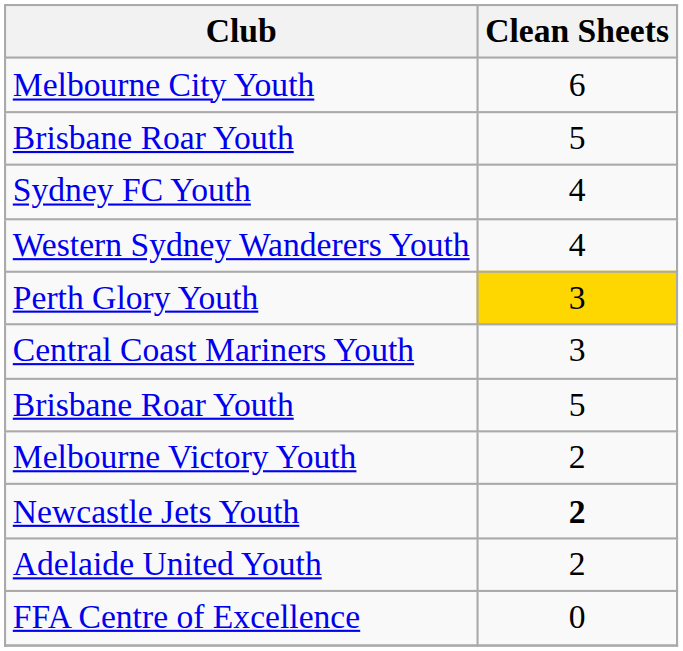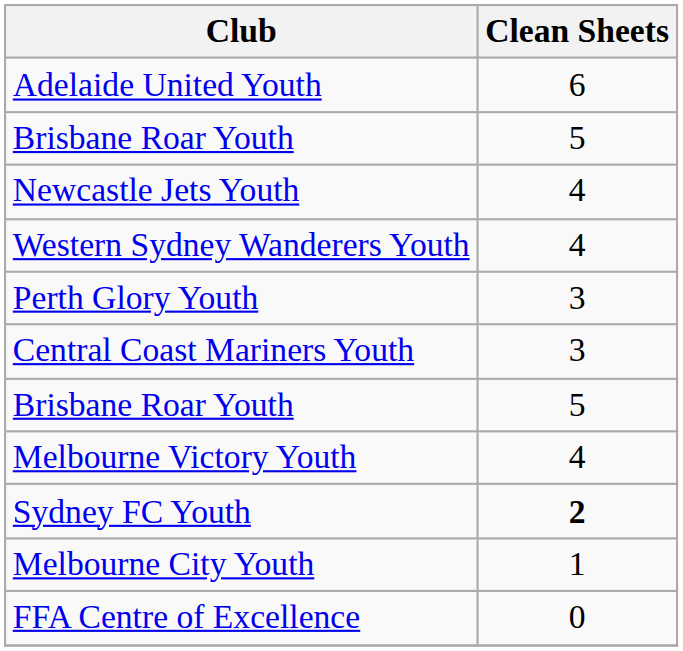row 2 | Club: Melbourne City Youth -> Adelaide United Youth
row 4 | Club: Sydney FC Youth -> Newcastle Jets Youth
row 6 | Clean Sheets: gold background -> no background
row 9 | Clean Sheets: 2 -> 4
row 10 | Club: Newcastle Jets Youth -> Sydney FC Youth
row 11 | Club: Adelaide United Youth -> Melbourne City Youth
row 11 | Clean Sheets: 2 -> 1
